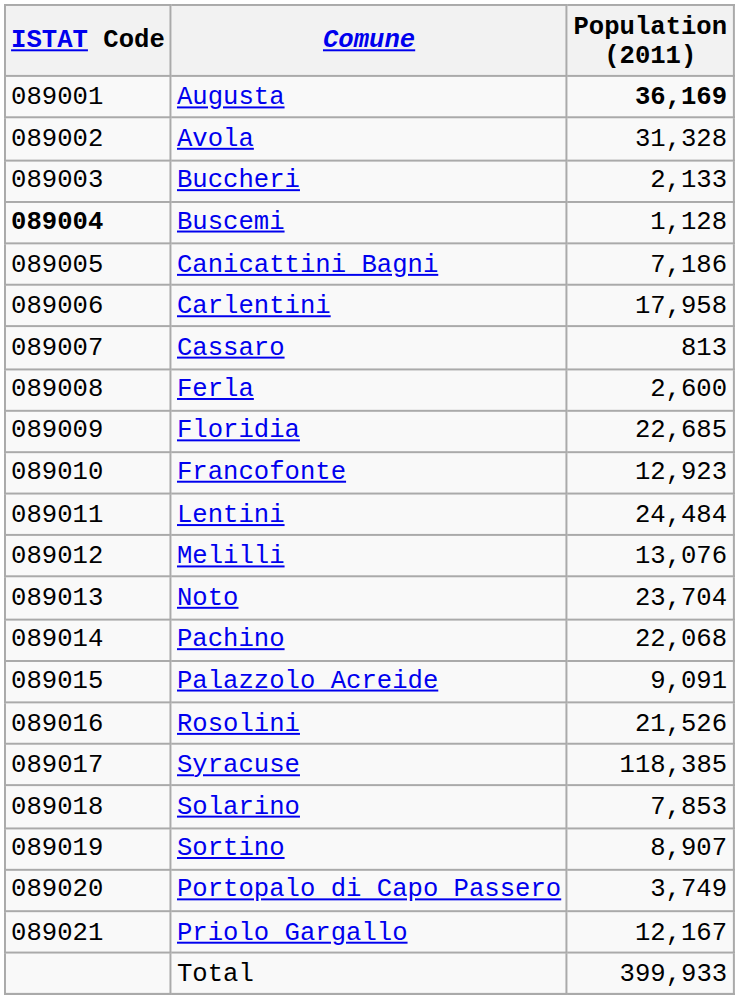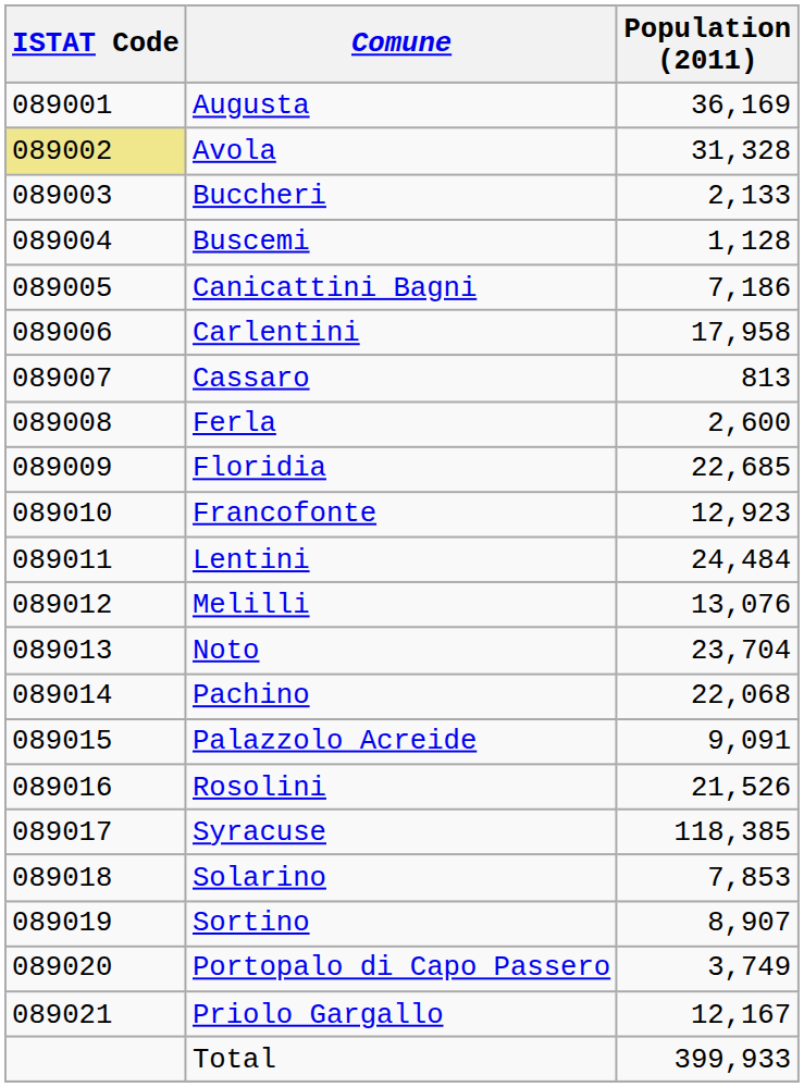Augusta | Population (2011): bold -> normal
Avola | ISTAT Code: no background -> khaki background
Buscemi | ISTAT Code: bold -> normal
